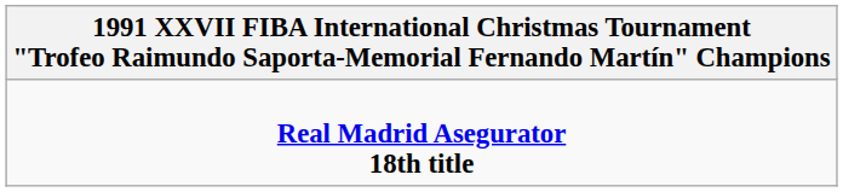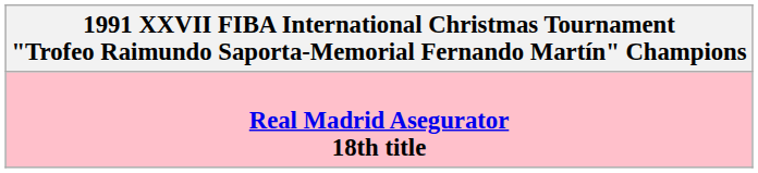row 2 | column 1: no background -> pink background
